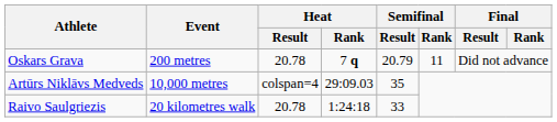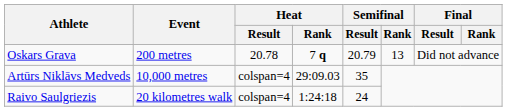Oskars Grava | Semifinal / Rank: 11 -> 13
Raivo Saulgriezis | Heat / Result: 20.78 -> colspan=4
Raivo Saulgriezis | Semifinal / Result: 33 -> 24
